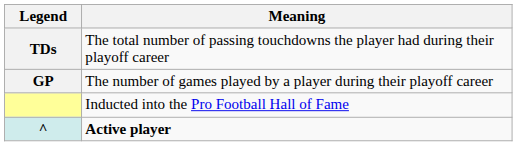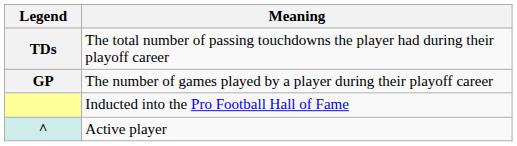^ | Meaning: bold -> normal
